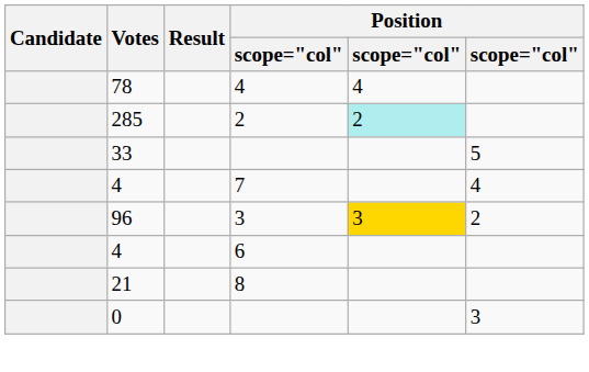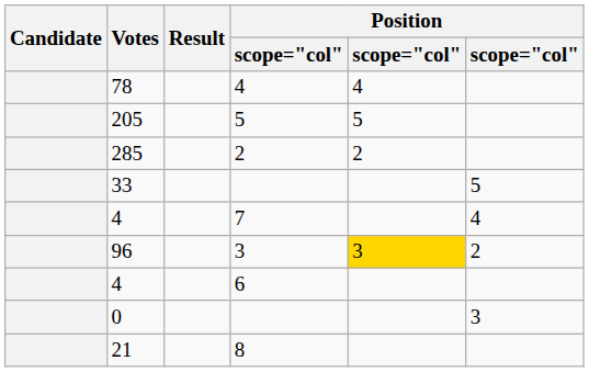+ row: 205 | 5 | 5
285 | column 5: paleturquoise background -> no background
rows swapped: 0 <-> 21
